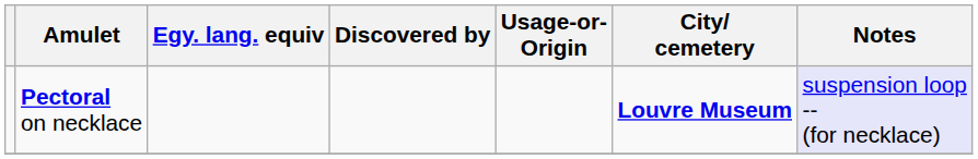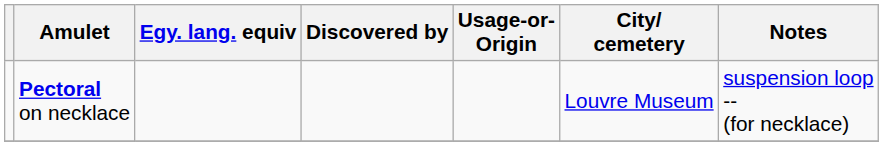Pectoral on necklace | City/ cemetery: bold -> normal
Pectoral on necklace | Notes: lavender background -> no background
